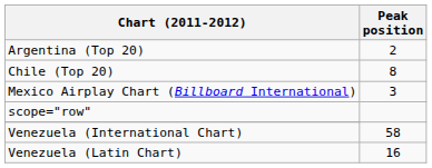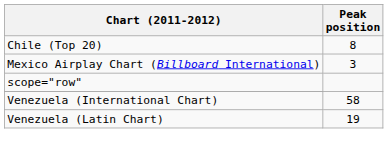- row: Argentina (Top 20) | 2
Venezuela (Latin Chart) | Peak position: 16 -> 19
